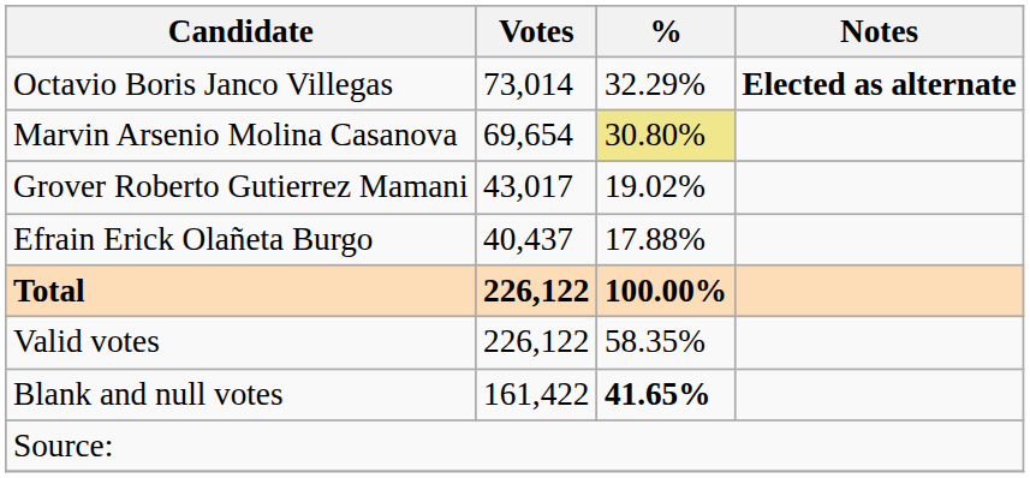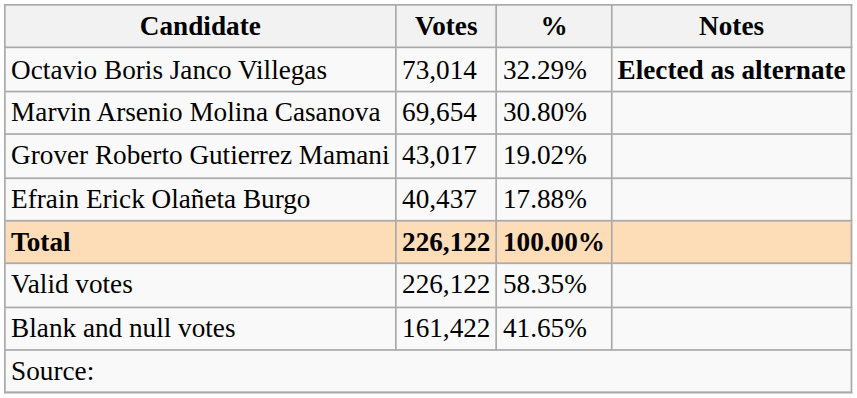Marvin Arsenio Molina Casanova | %: khaki background -> no background
Blank and null votes | %: bold -> normal
